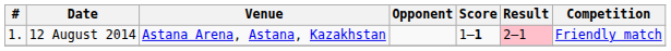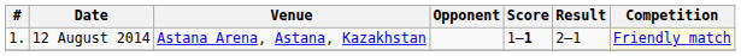12 August 2014 | Result: pink background -> no background
12 August 2014 | Competition: no background -> lightyellow background
